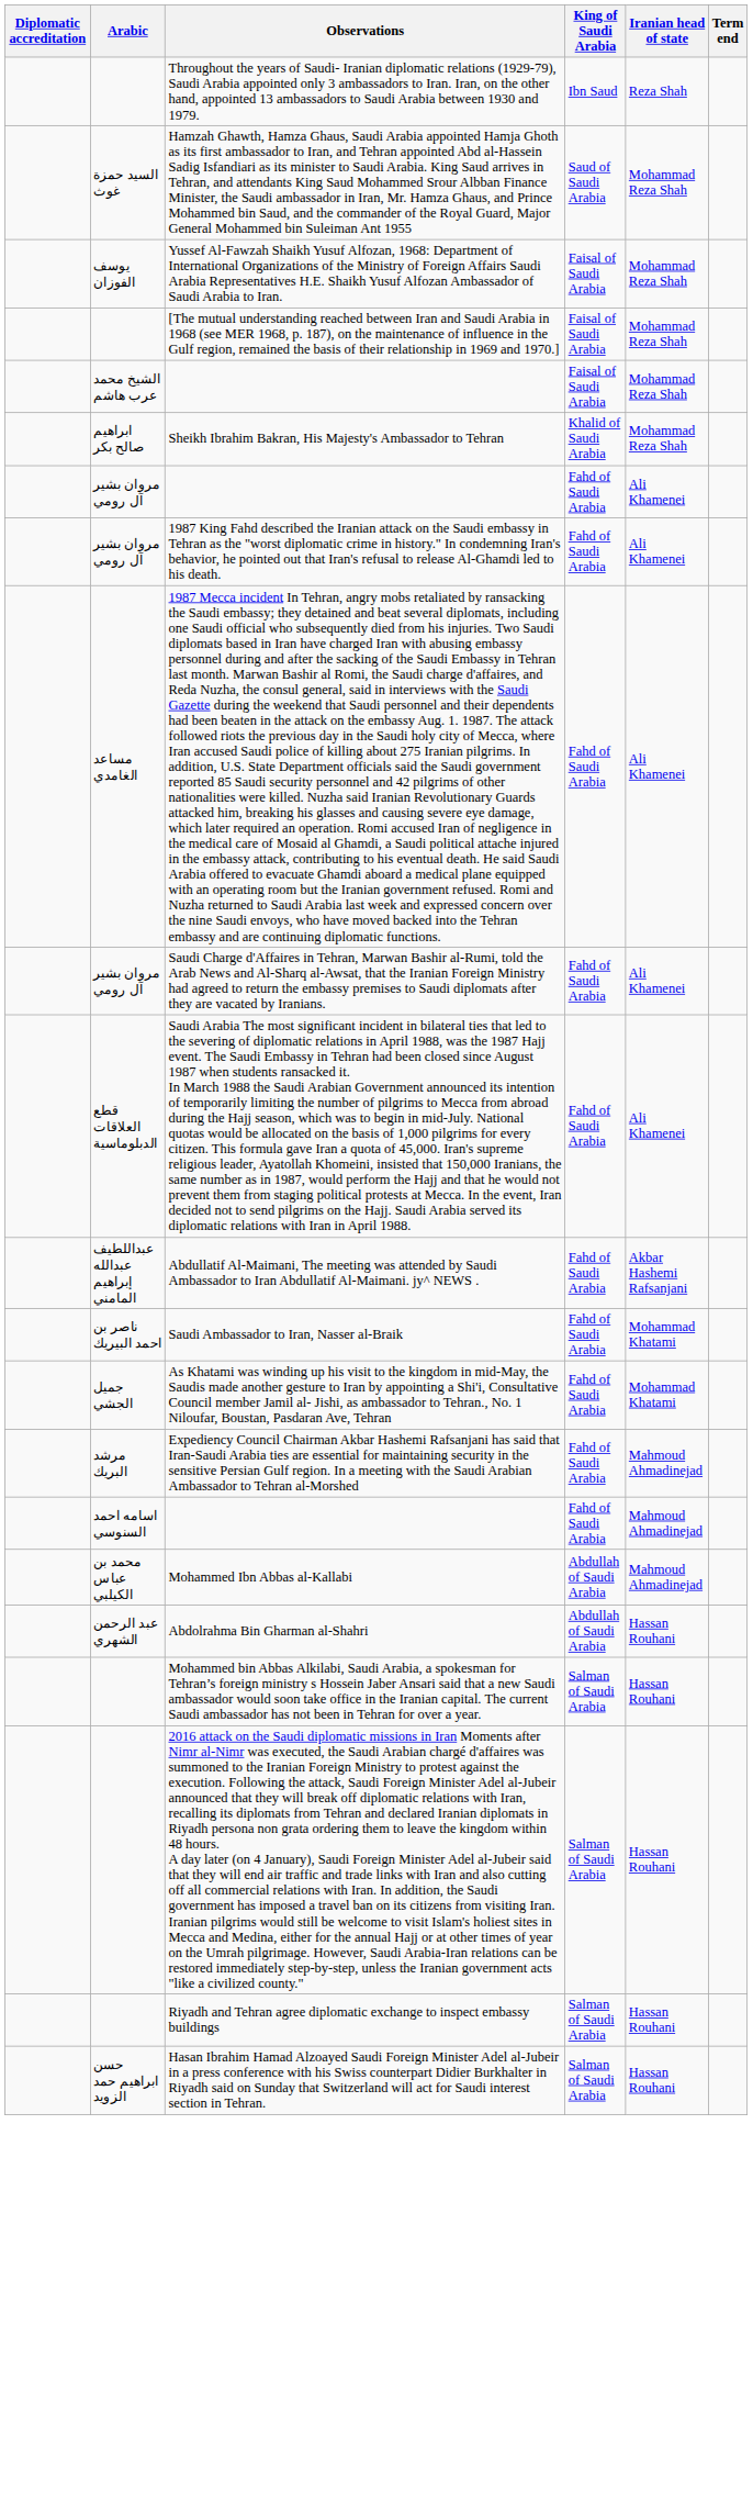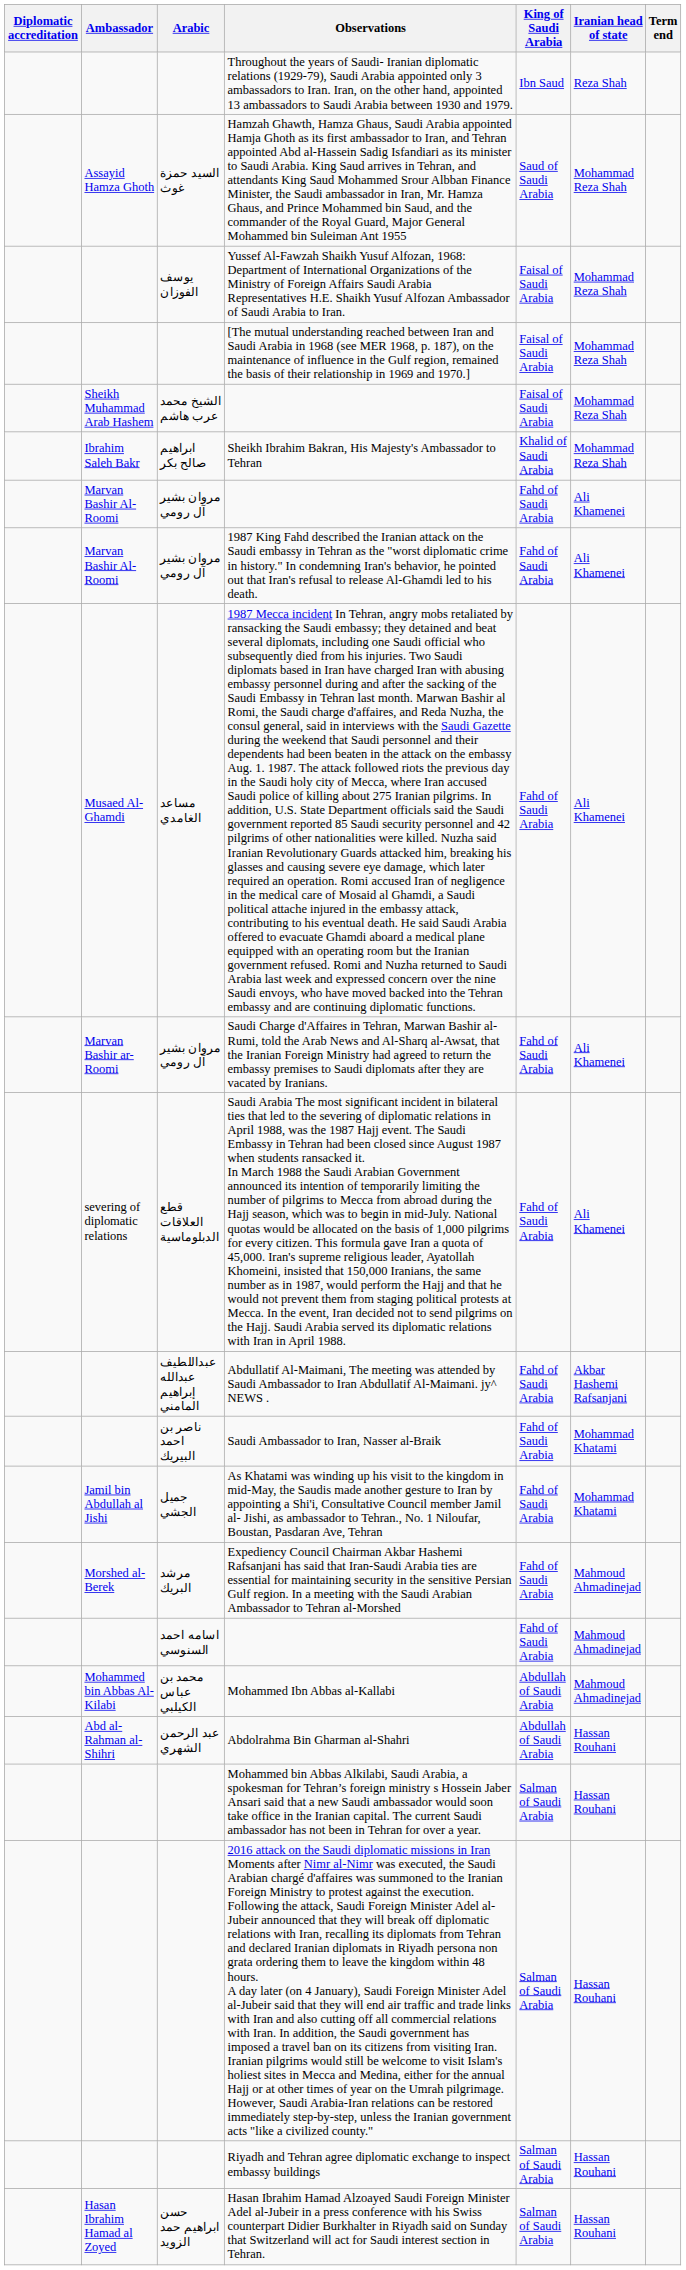+ column: Ambassador | Assayid Hamza Ghoth | Sheikh Muhammad Arab Hashem | Ibrahim Saleh Bakr | Marvan Bashir Al-Roomi | Marvan Bashir Al-Roomi | Musaed Al-Ghamdi | Marvan Bashir ar-Roomi | severing of diplomatic relations | Jamil bin Abdullah al Jishi | Morshed al-Berek | Mohammed bin Abbas Al-Kilabi | Abd al-Rahman al-Shihri | Hasan Ibrahim Hamad al Zoyed
